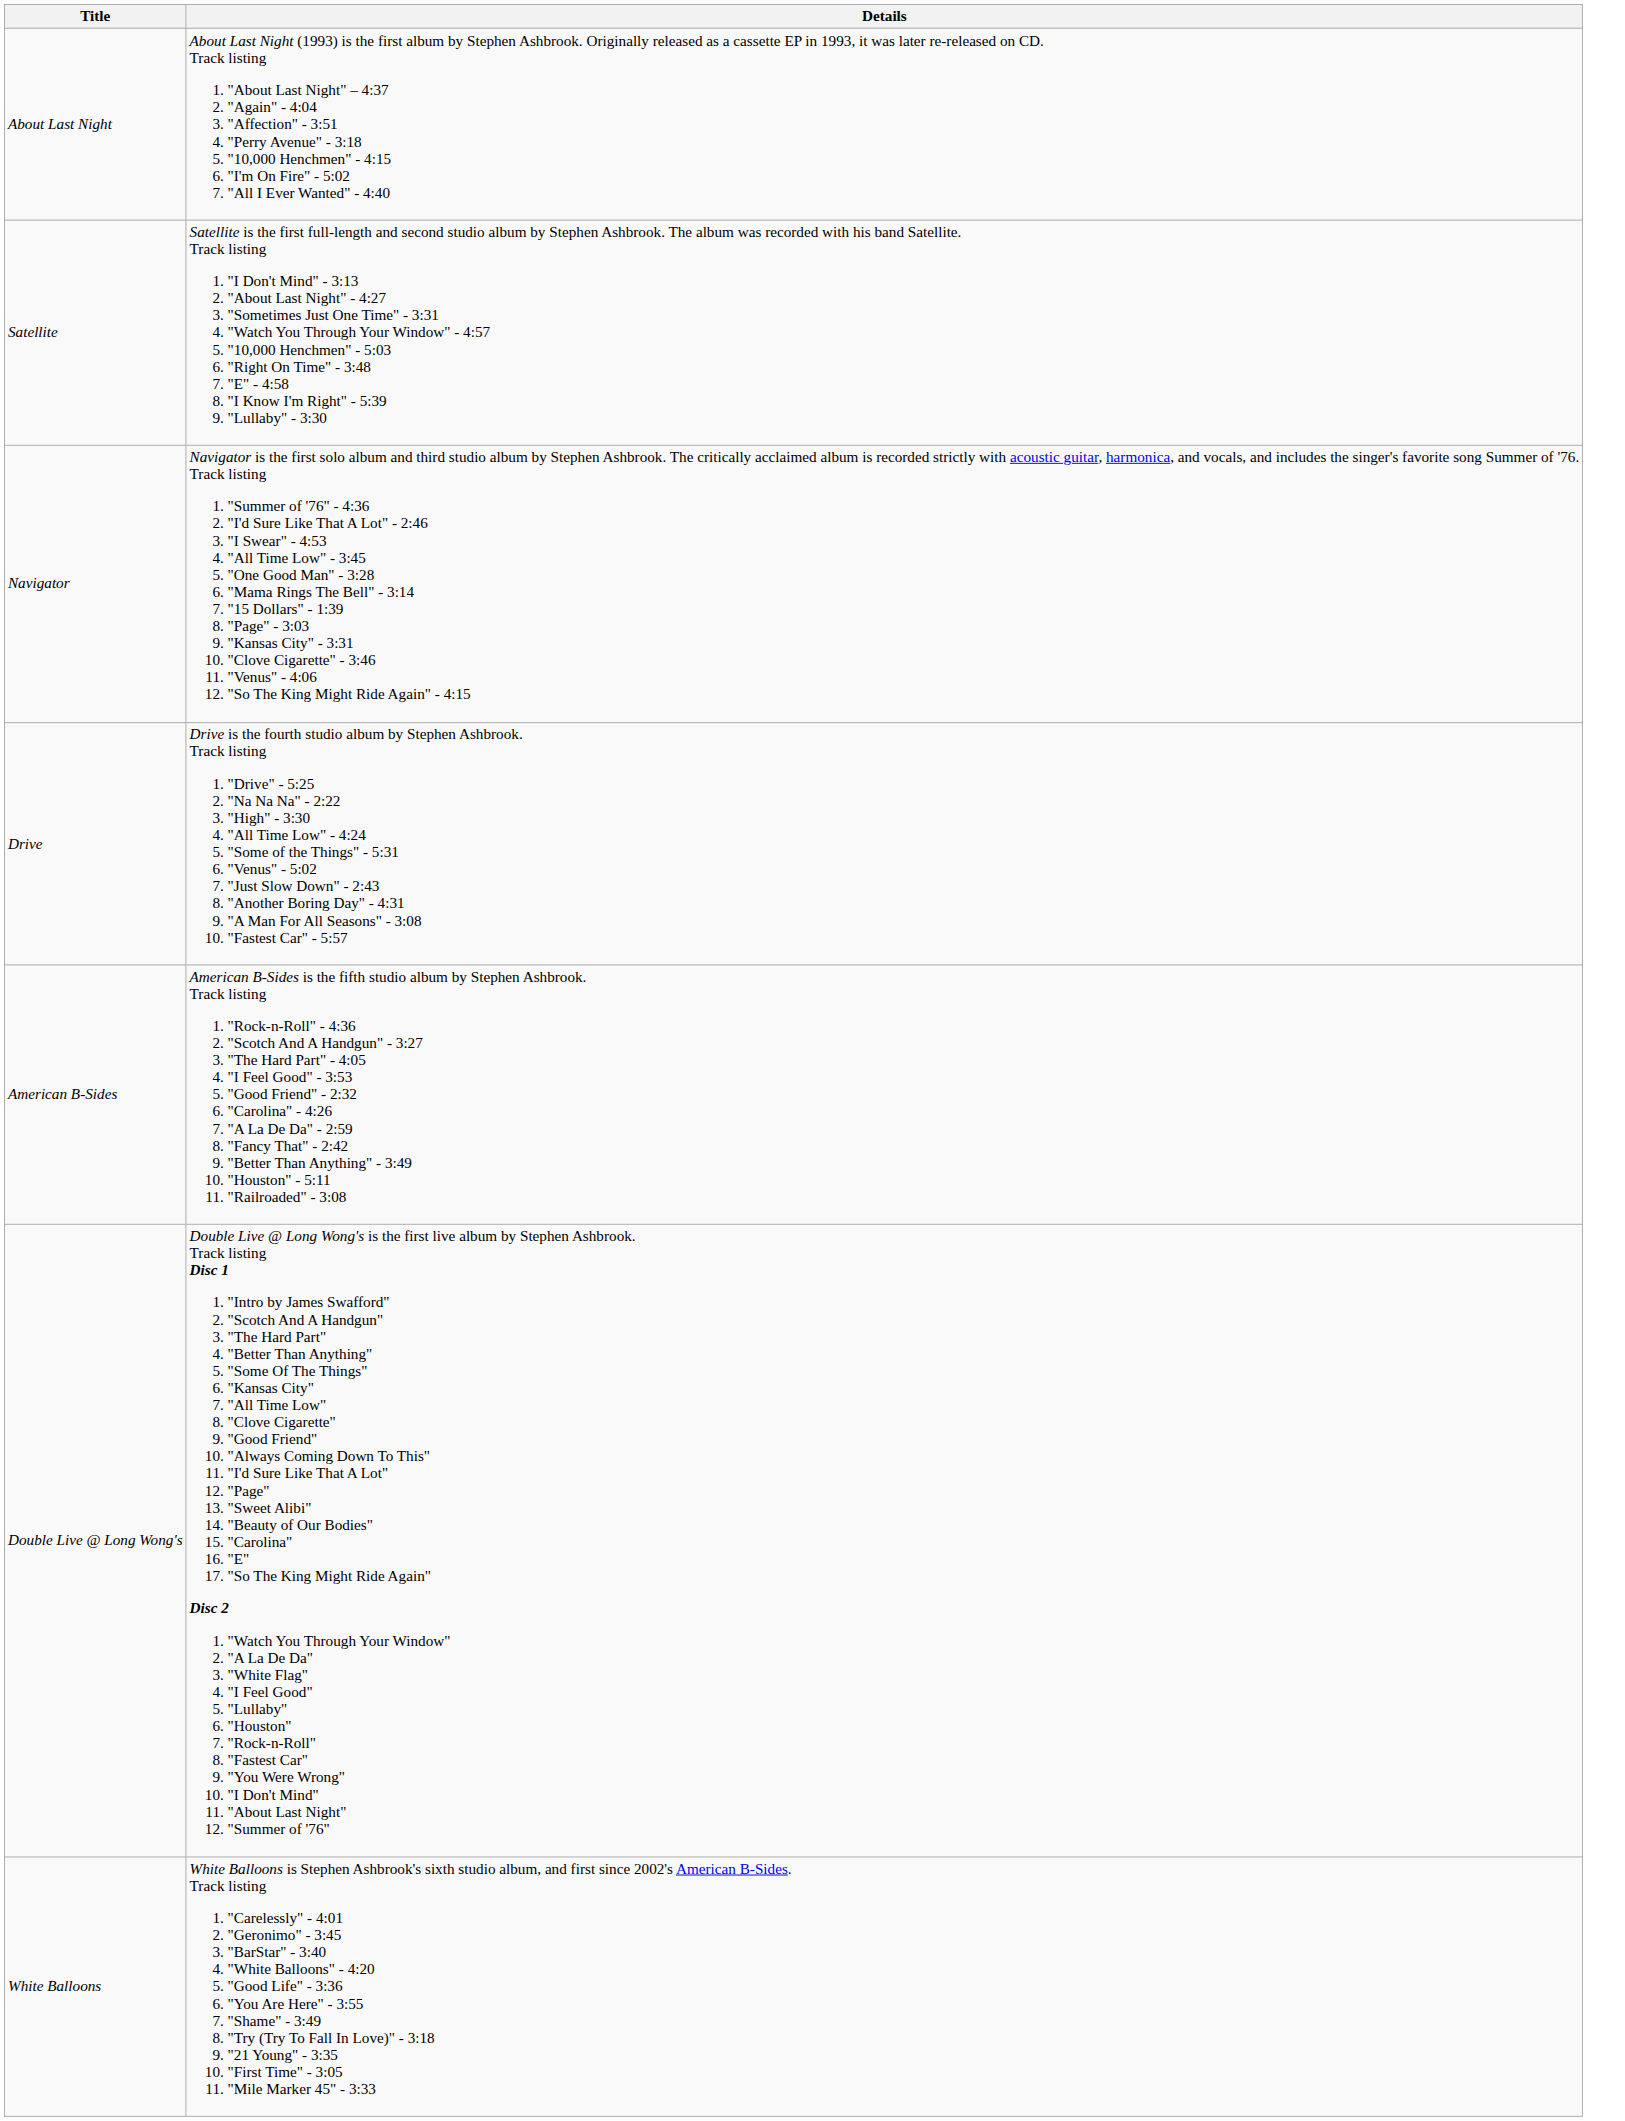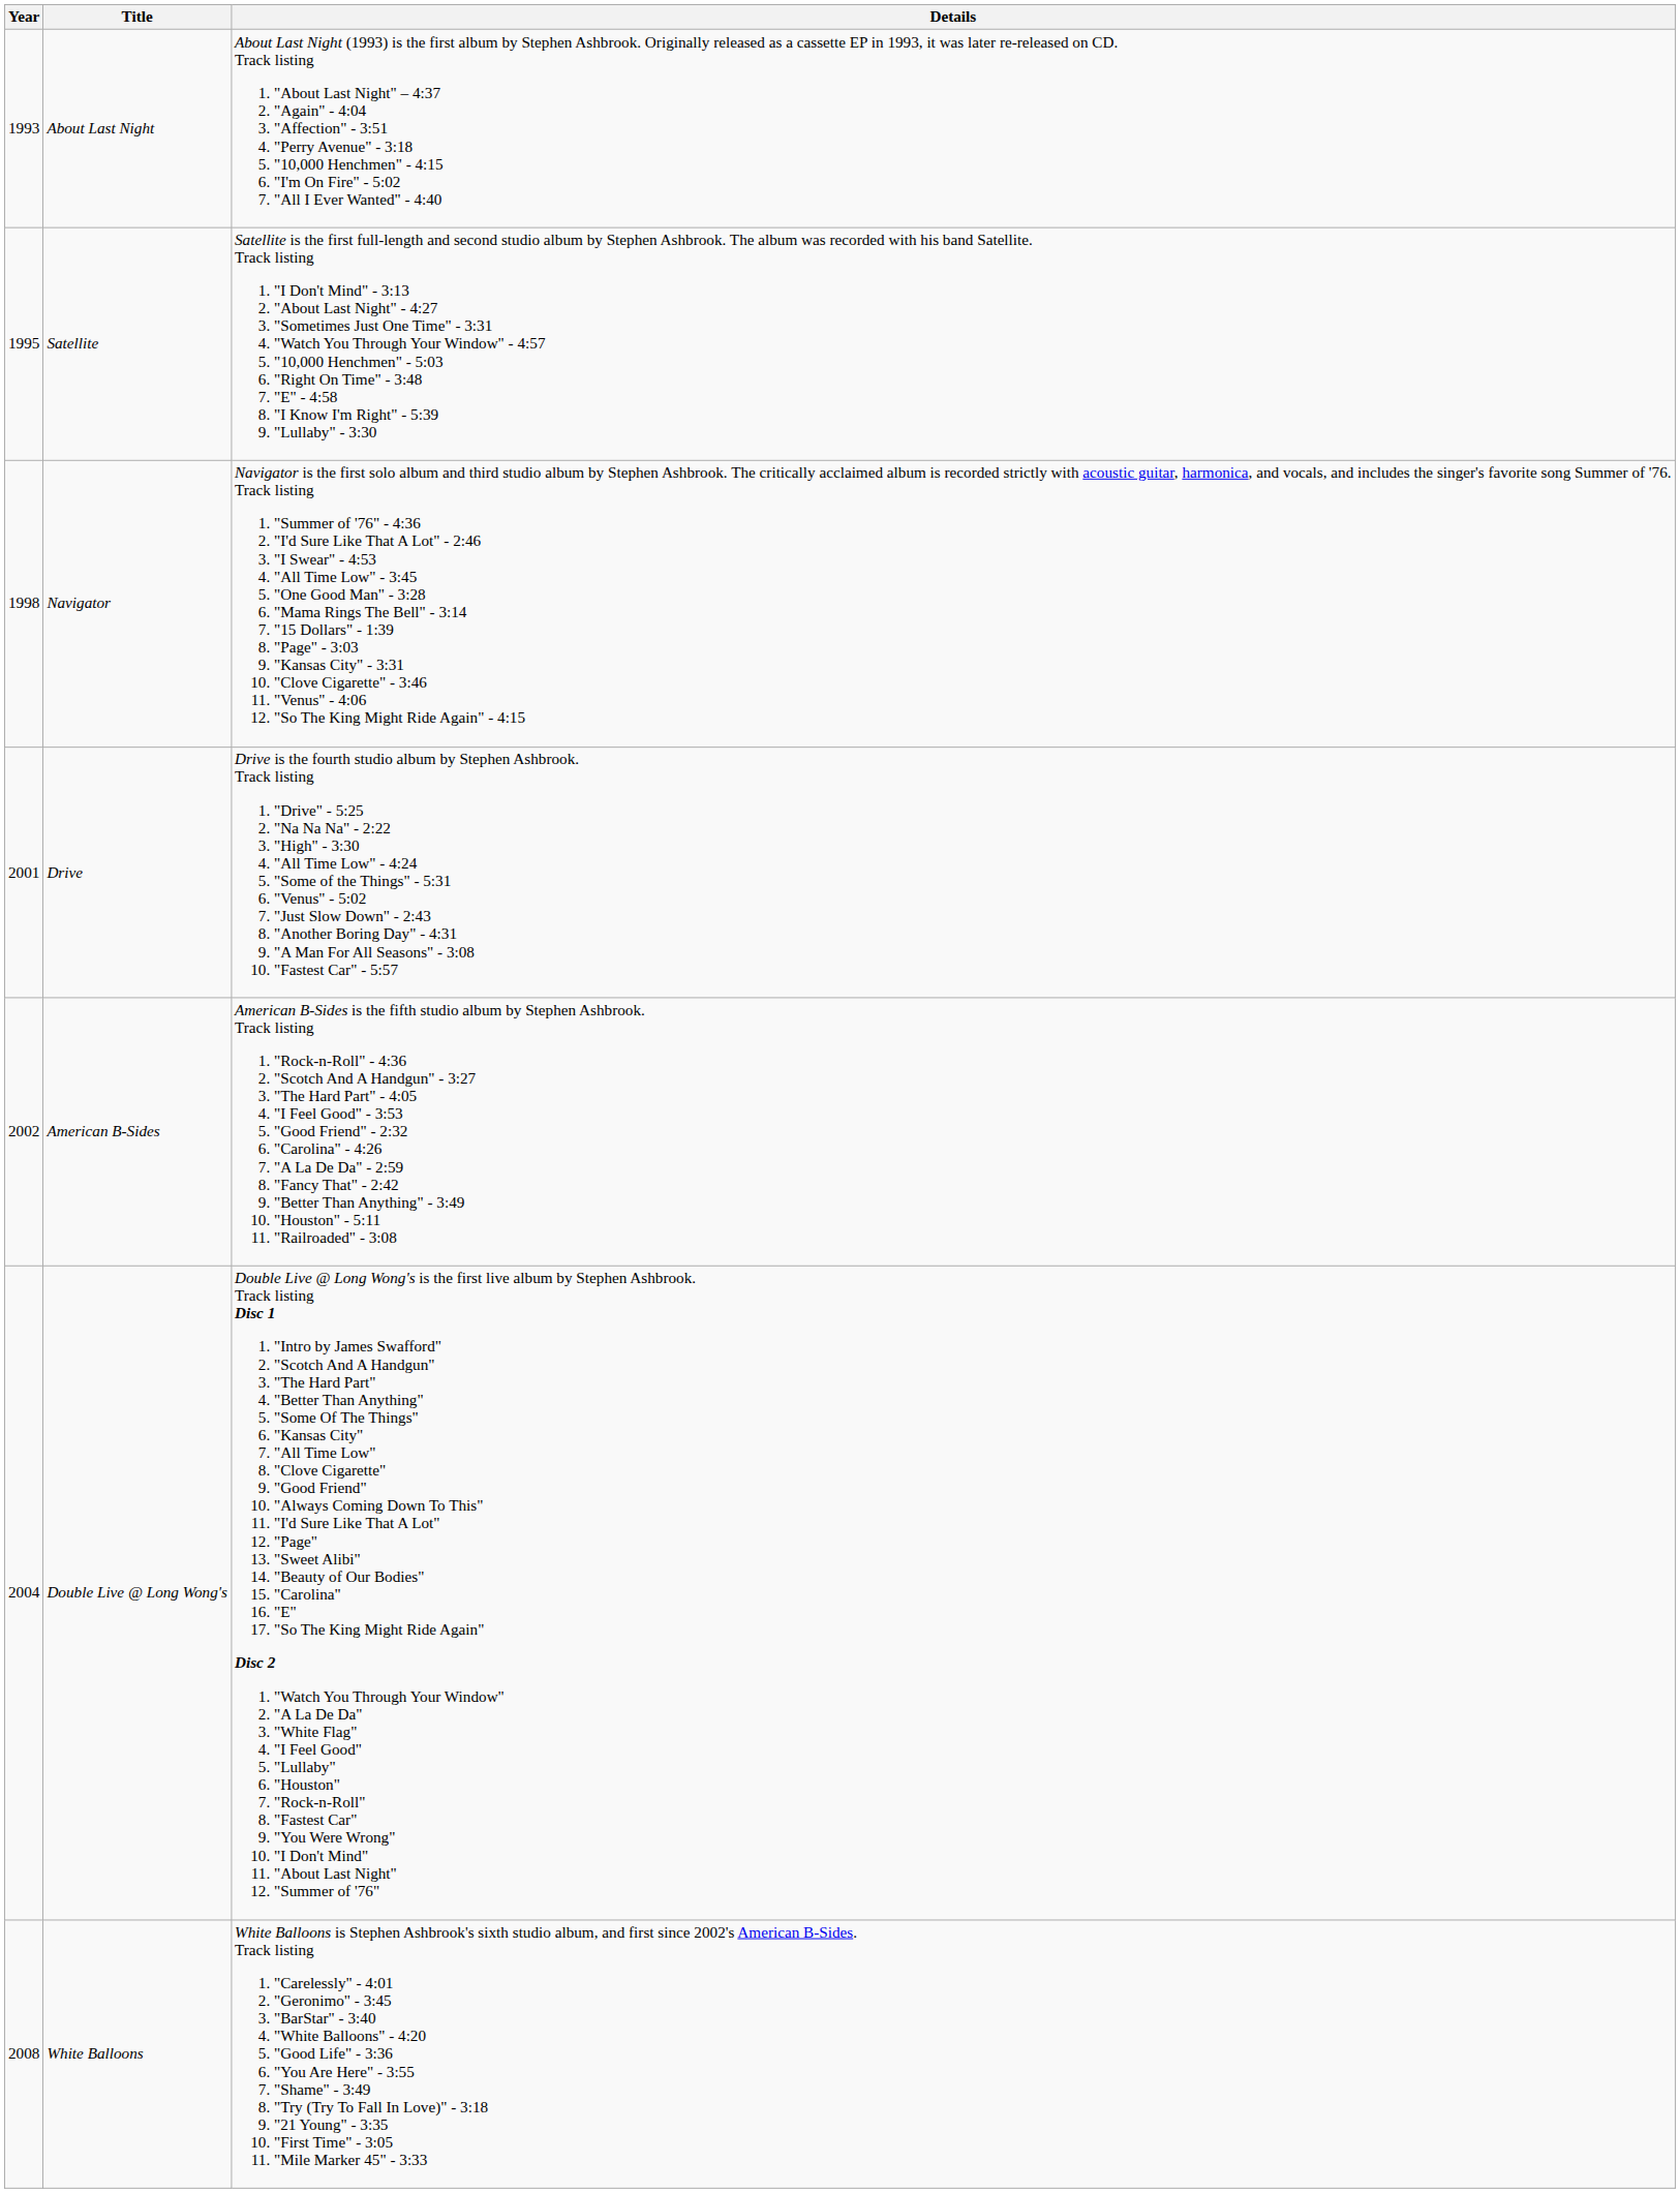+ column: Year | 1993 | 1995 | 1998 | 2001 | 2002 | 2004 | 2008
